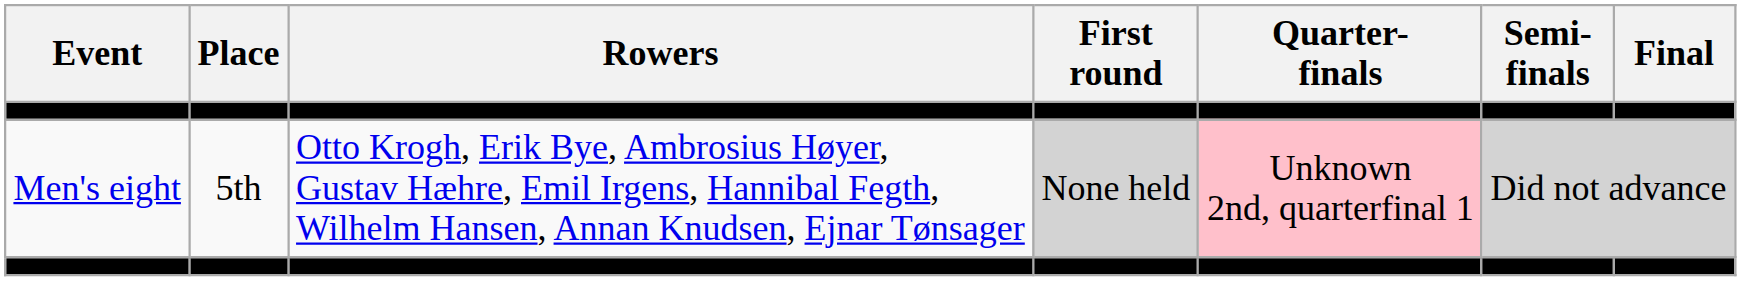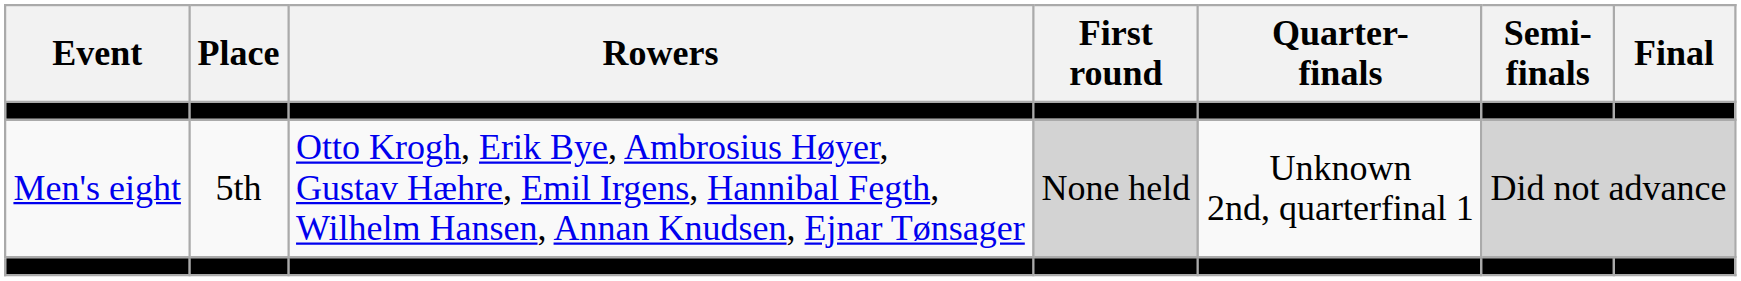Men's eight | Quarter- finals: pink background -> no background
